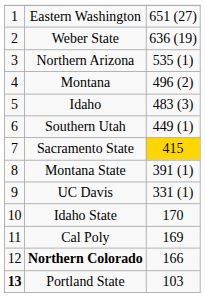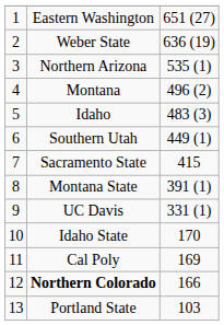Sacramento State | column 3: gold background -> no background
Portland State | column 1: bold -> normal
